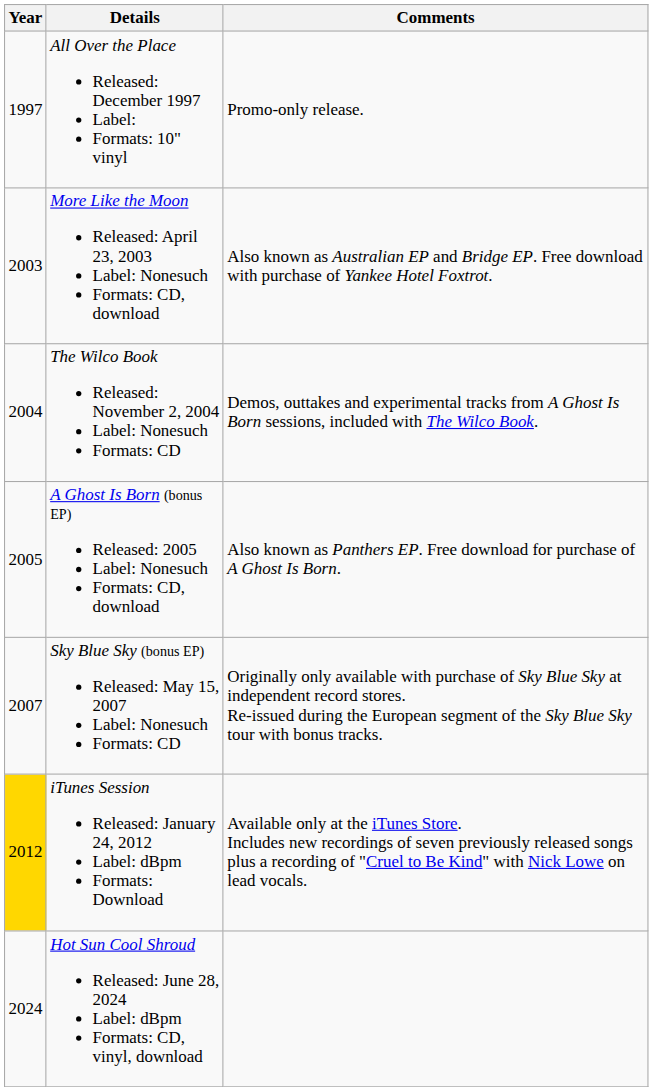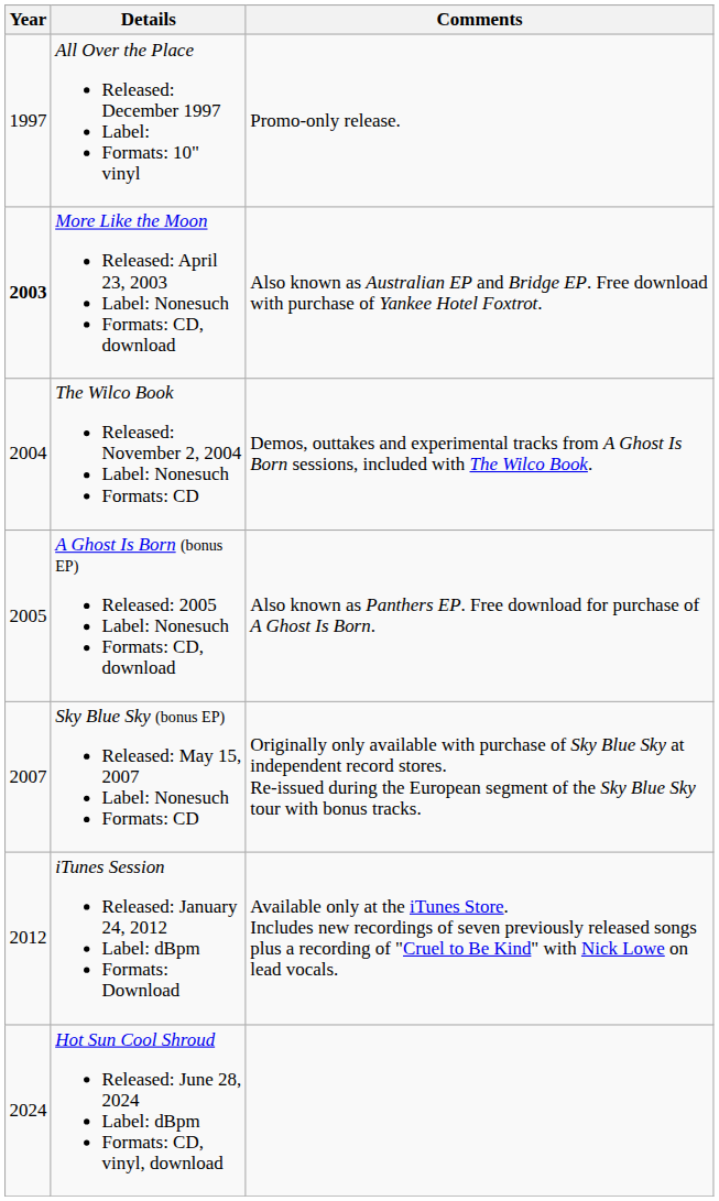row 3 | Year: normal -> bold
row 7 | Year: gold background -> no background
